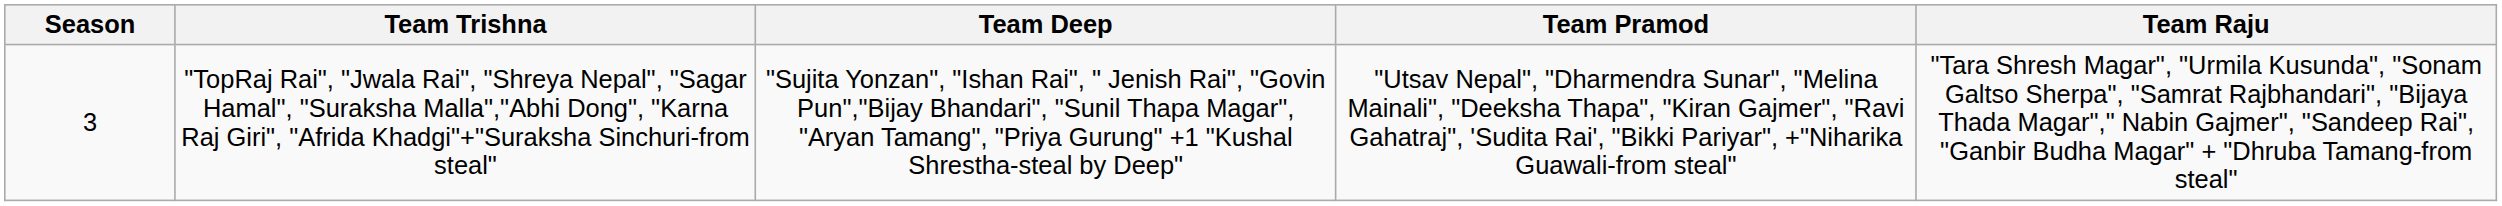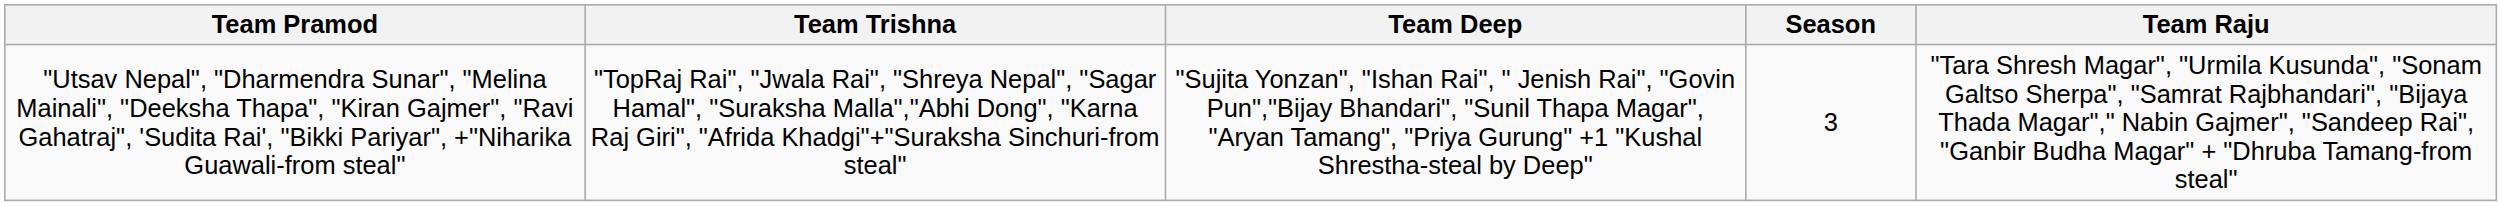columns swapped: Season <-> Team Pramod
